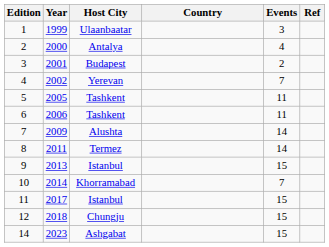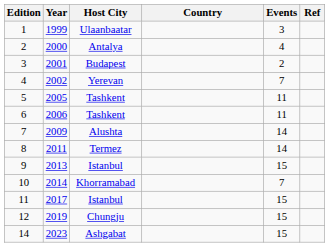12 | Year: 2018 -> 2019
